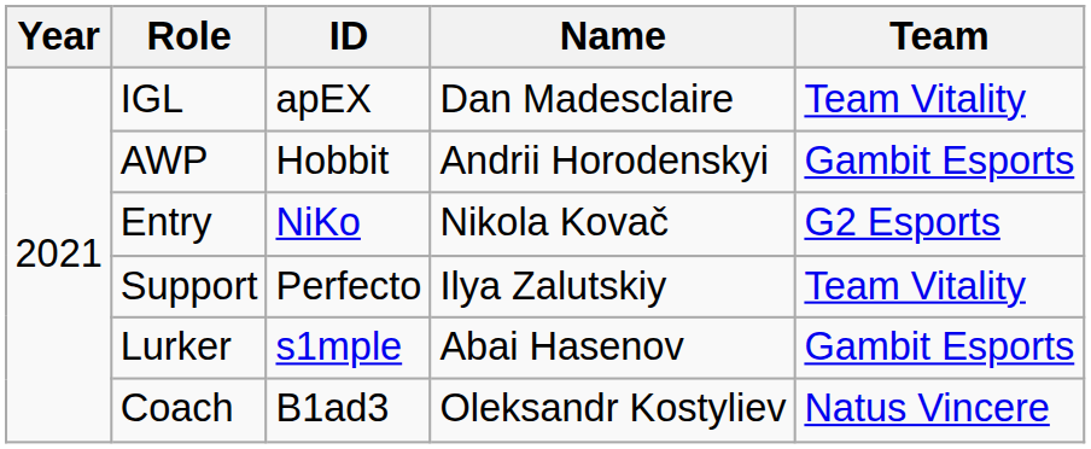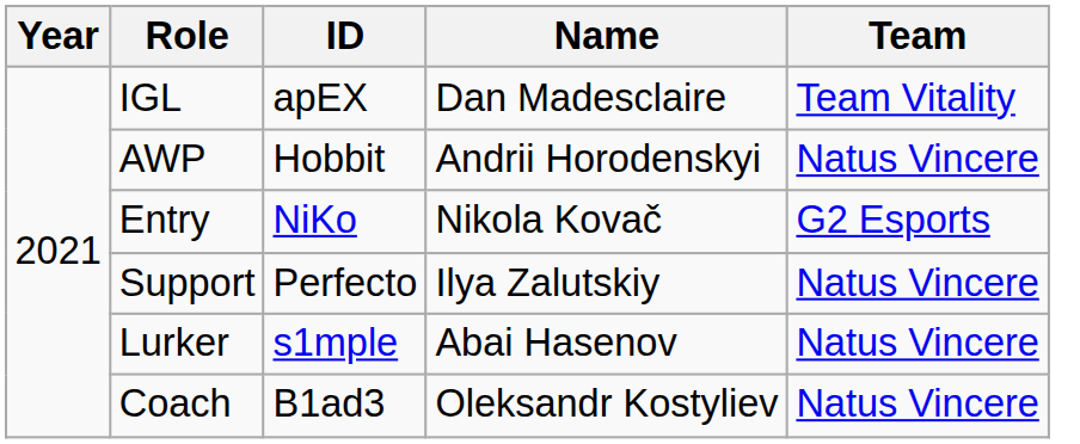AWP | Team: Gambit Esports -> Natus Vincere
Support | Team: Team Vitality -> Natus Vincere
Lurker | Team: Gambit Esports -> Natus Vincere
